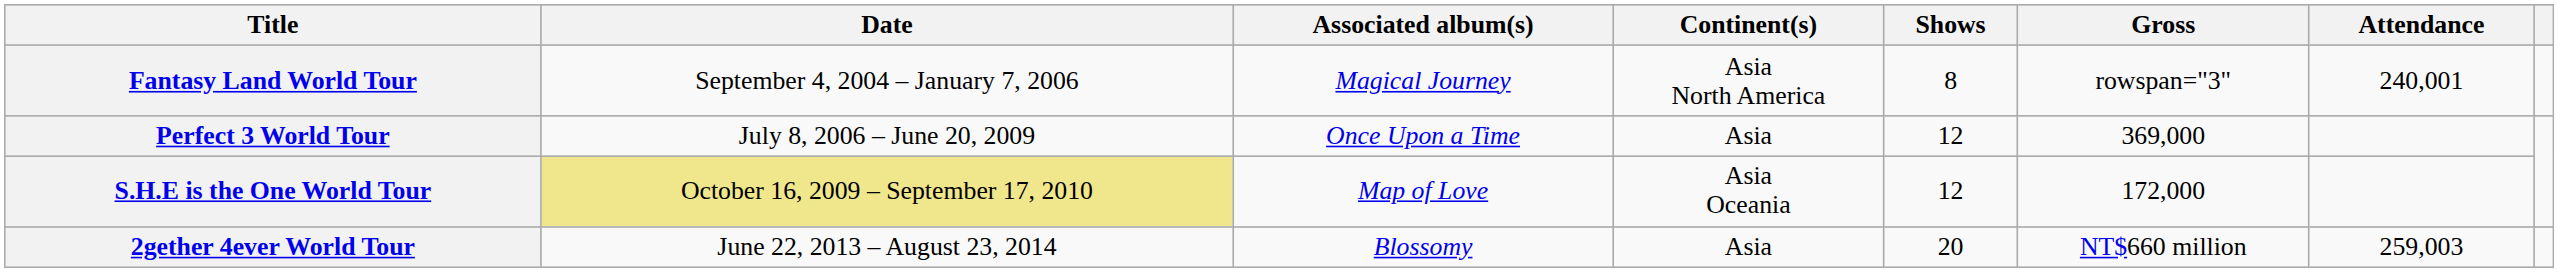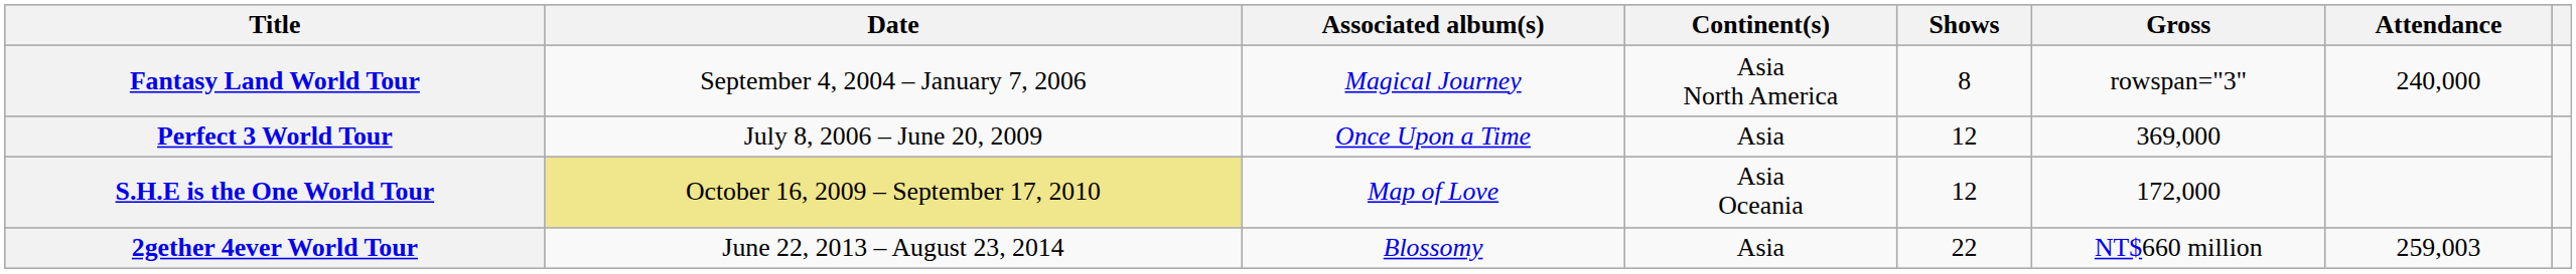Fantasy Land World Tour | Attendance: 240,001 -> 240,000
2gether 4ever World Tour | Shows: 20 -> 22
